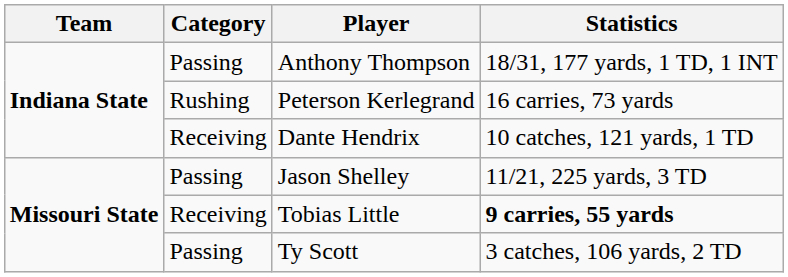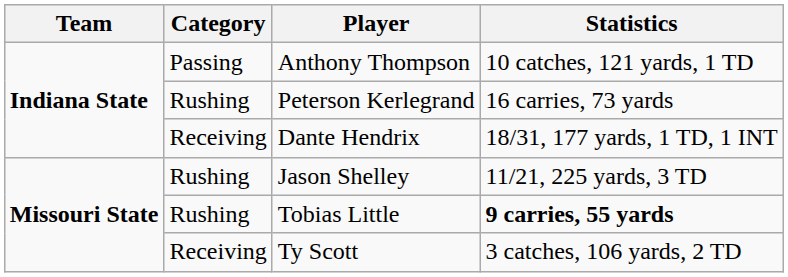Anthony Thompson | Statistics: 18/31, 177 yards, 1 TD, 1 INT -> 10 catches, 121 yards, 1 TD
Dante Hendrix | Statistics: 10 catches, 121 yards, 1 TD -> 18/31, 177 yards, 1 TD, 1 INT
Jason Shelley | Category: Passing -> Rushing
Tobias Little | Category: Receiving -> Rushing
Ty Scott | Category: Passing -> Receiving
